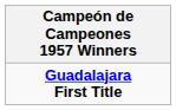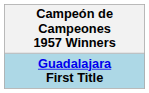row 2 | column 1: no background -> lightblue background
